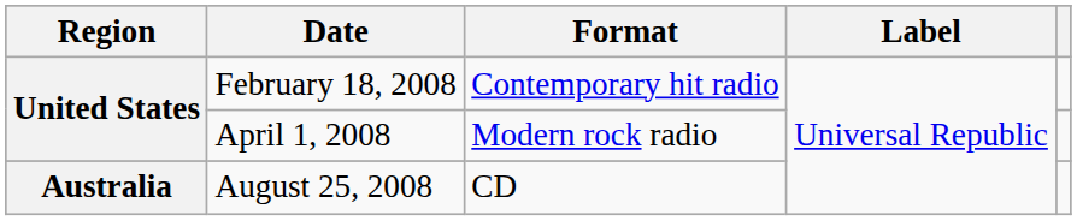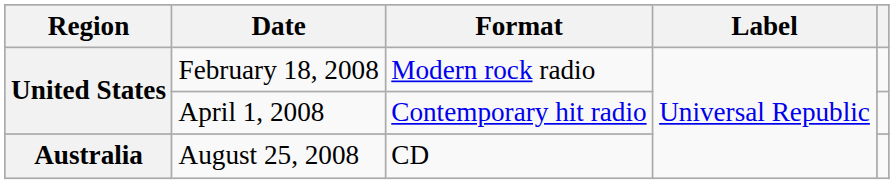February 18, 2008 | Format: Contemporary hit radio -> Modern rock radio
April 1, 2008 | Format: Modern rock radio -> Contemporary hit radio
